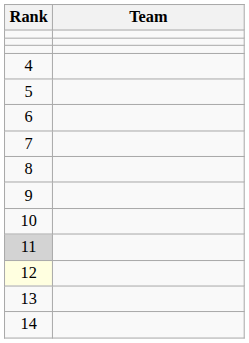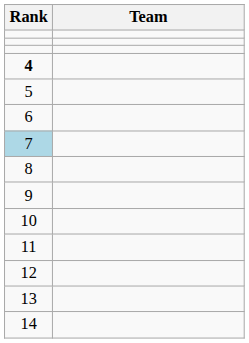row 5 | Rank: normal -> bold
row 8 | Rank: no background -> lightblue background
row 12 | Rank: lightgrey background -> no background
row 13 | Rank: lightyellow background -> no background
